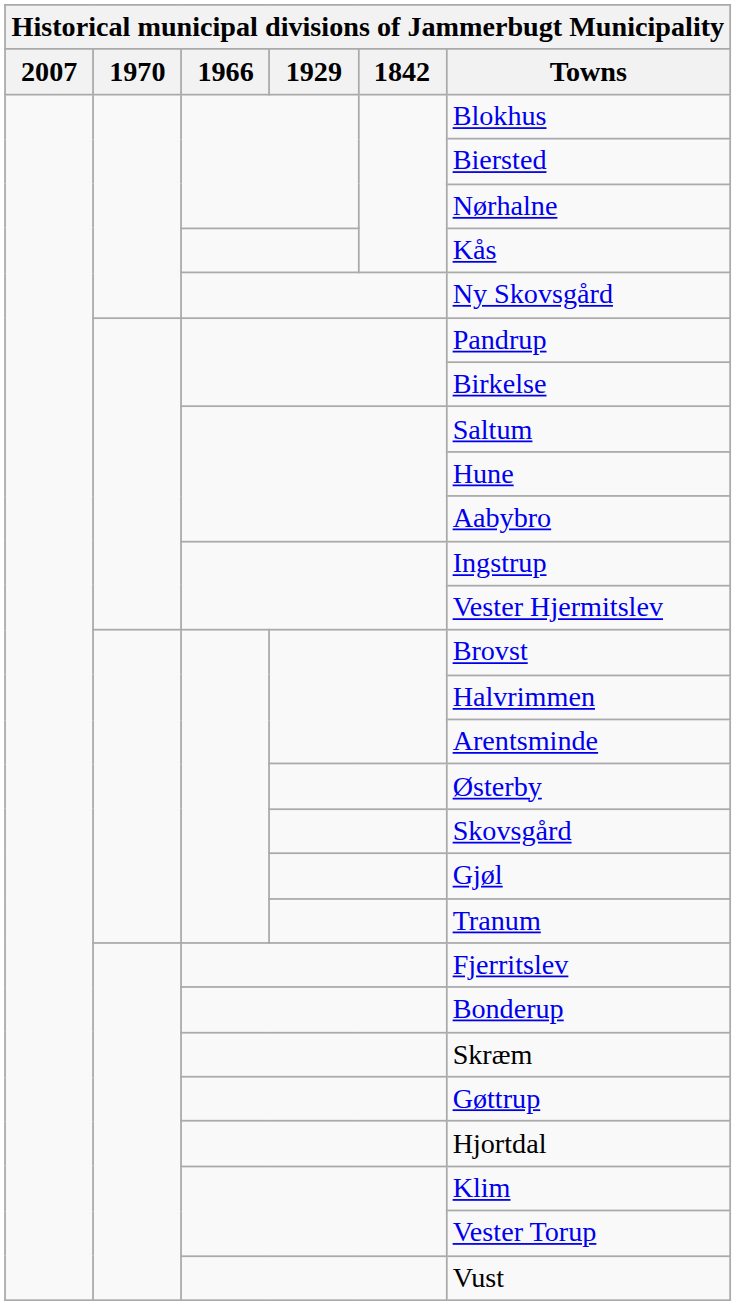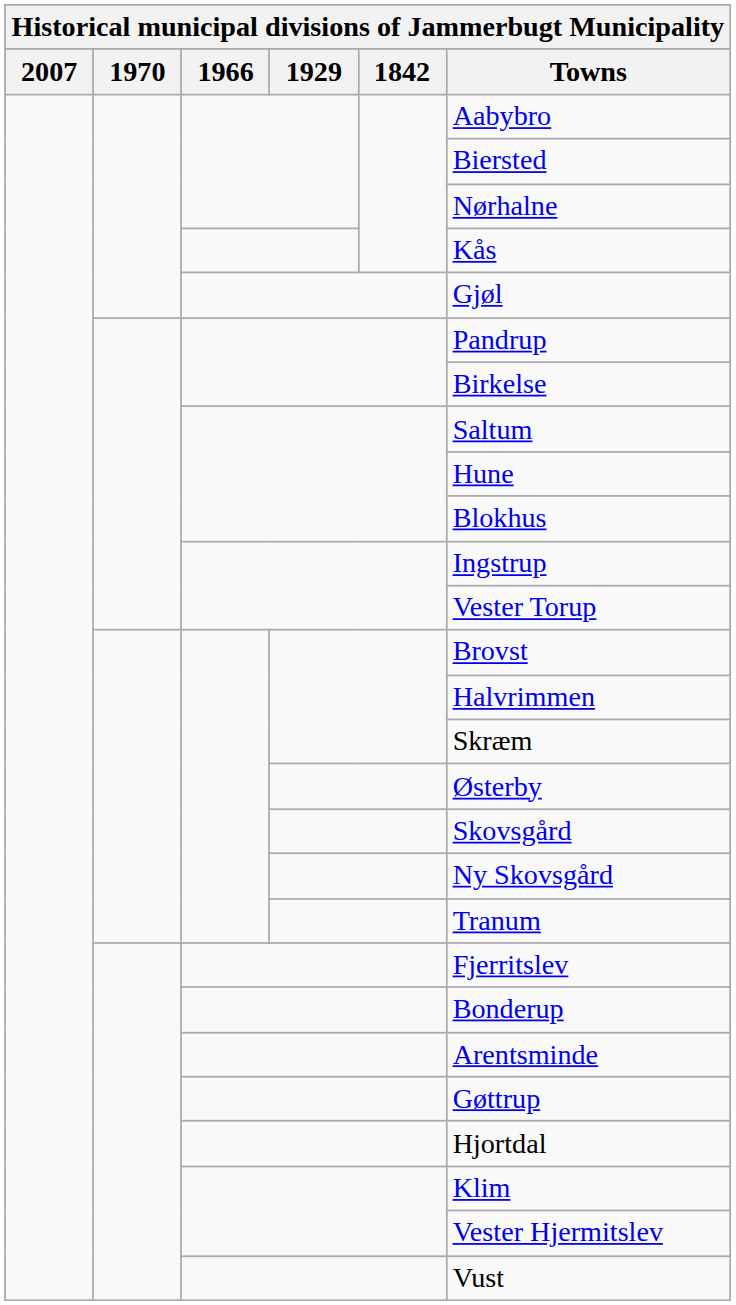row 3 | Towns: Blokhus -> Aabybro
row 7 | Towns: Ny Skovsgård -> Gjøl
row 12 | Towns: Aabybro -> Blokhus
row 14 | Towns: Vester Hjermitslev -> Vester Torup
row 17 | Towns: Arentsminde -> Skræm
row 20 | Towns: Gjøl -> Ny Skovsgård
row 24 | Towns: Skræm -> Arentsminde
row 28 | Towns: Vester Torup -> Vester Hjermitslev
